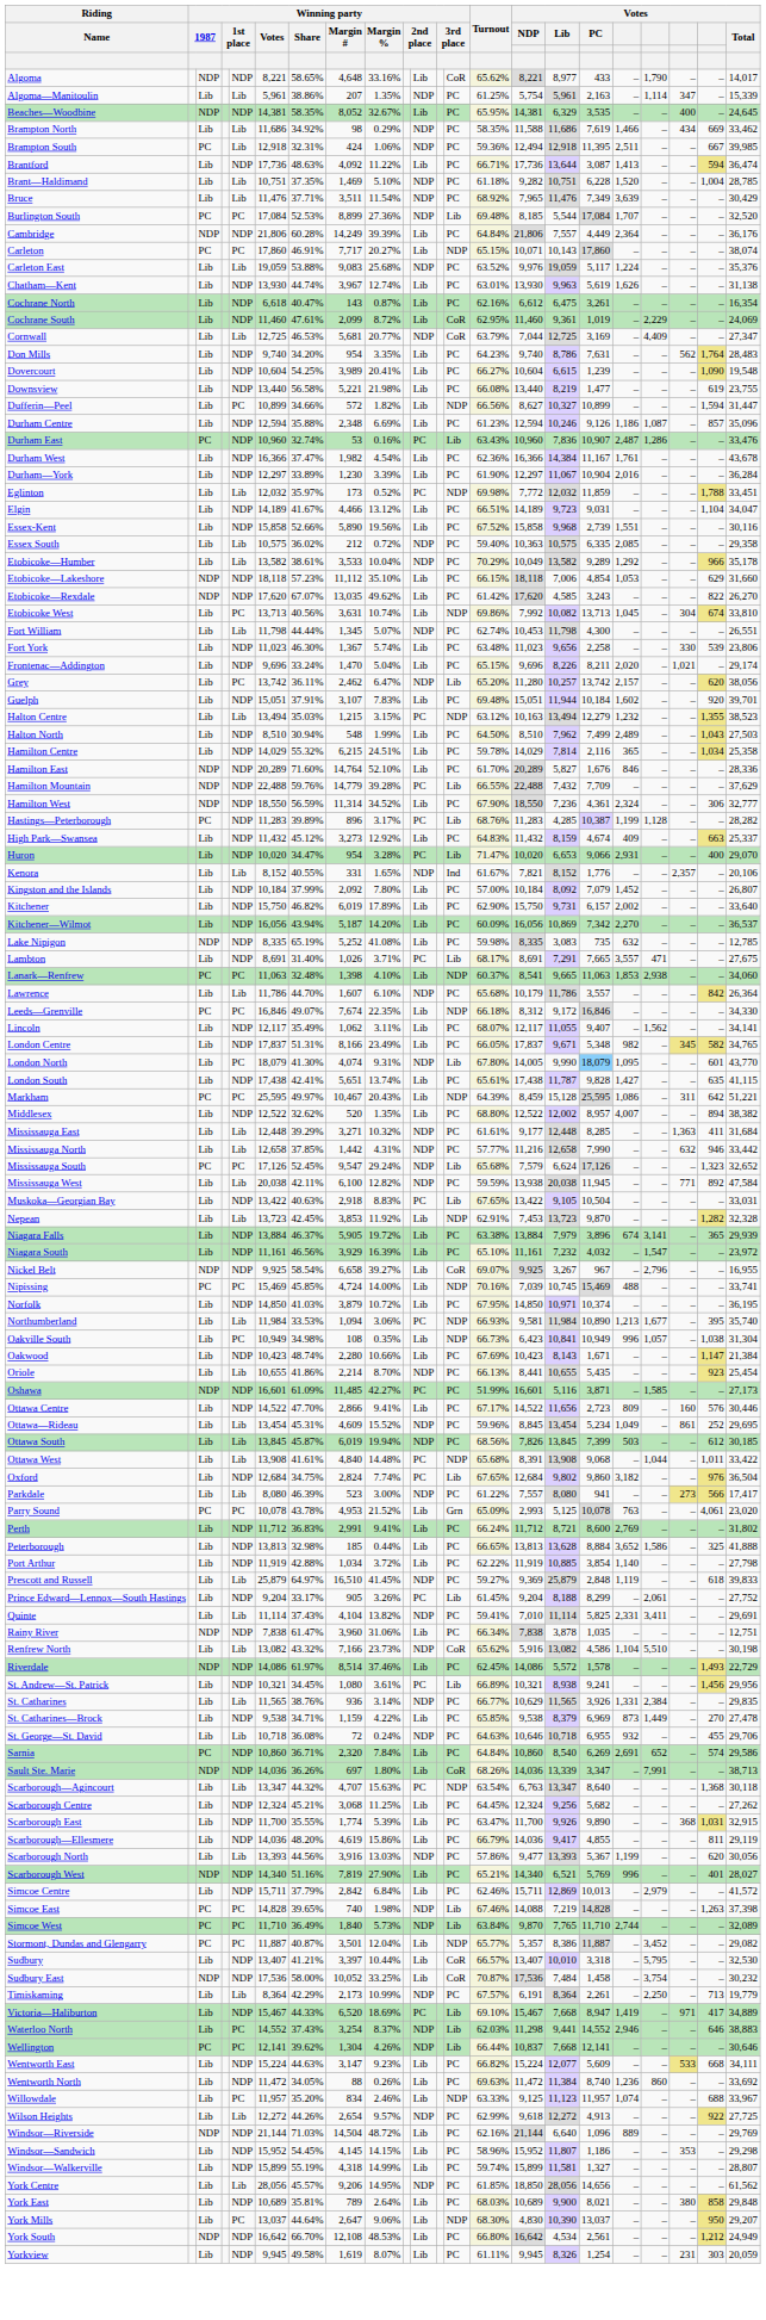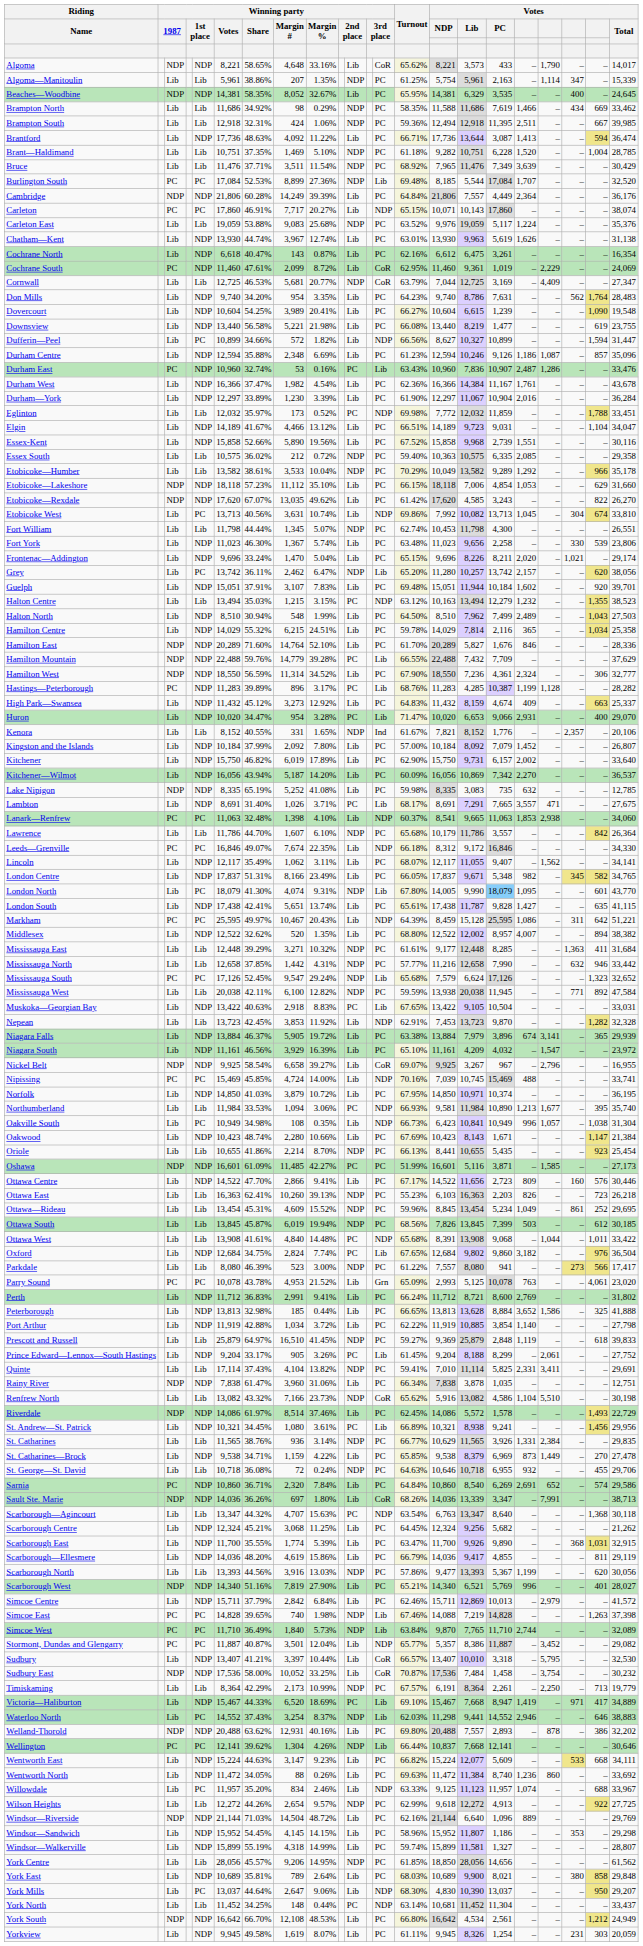Algoma | Votes / Lib: 8,977 -> 3,573
Brampton South | column 3: PC -> Lib
Cochrane South | column 3: Lib -> PC
Niagara South | Votes / Lib: 7,232 -> 4,209
+ row: Ottawa East | Lib | Lib | 16,363 | 62.41% | 10,260 | 39.13% | NDP | PC | 55.23% | 6,103 | 16,363 | 2,203 | 826 | – | – | 723 | 26,218
Quinte | Winning party / Votes: 11,114 -> 17,114
Scarborough Centre | Votes / Total: 27,262 -> 21,262
+ row: Welland-Thorold | NDP | NDP | 20,488 | 63.62% | 12,931 | 40.16% | Lib | PC | 69.80% | 20,488 | 7,557 | 2,893 | – | 878 | – | 386 | 32,202
+ row: York North | Lib | Lib | 11,452 | 34.25% | 148 | 0.44% | PC | NDP | 63.14% | 10,681 | 11,452 | 11,304 | – | – | – | – | 33,437
